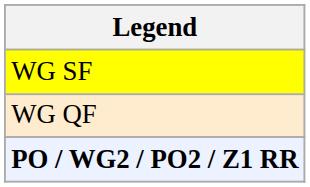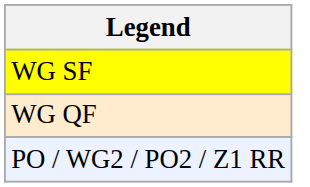row 4 | column 1: bold -> normal
